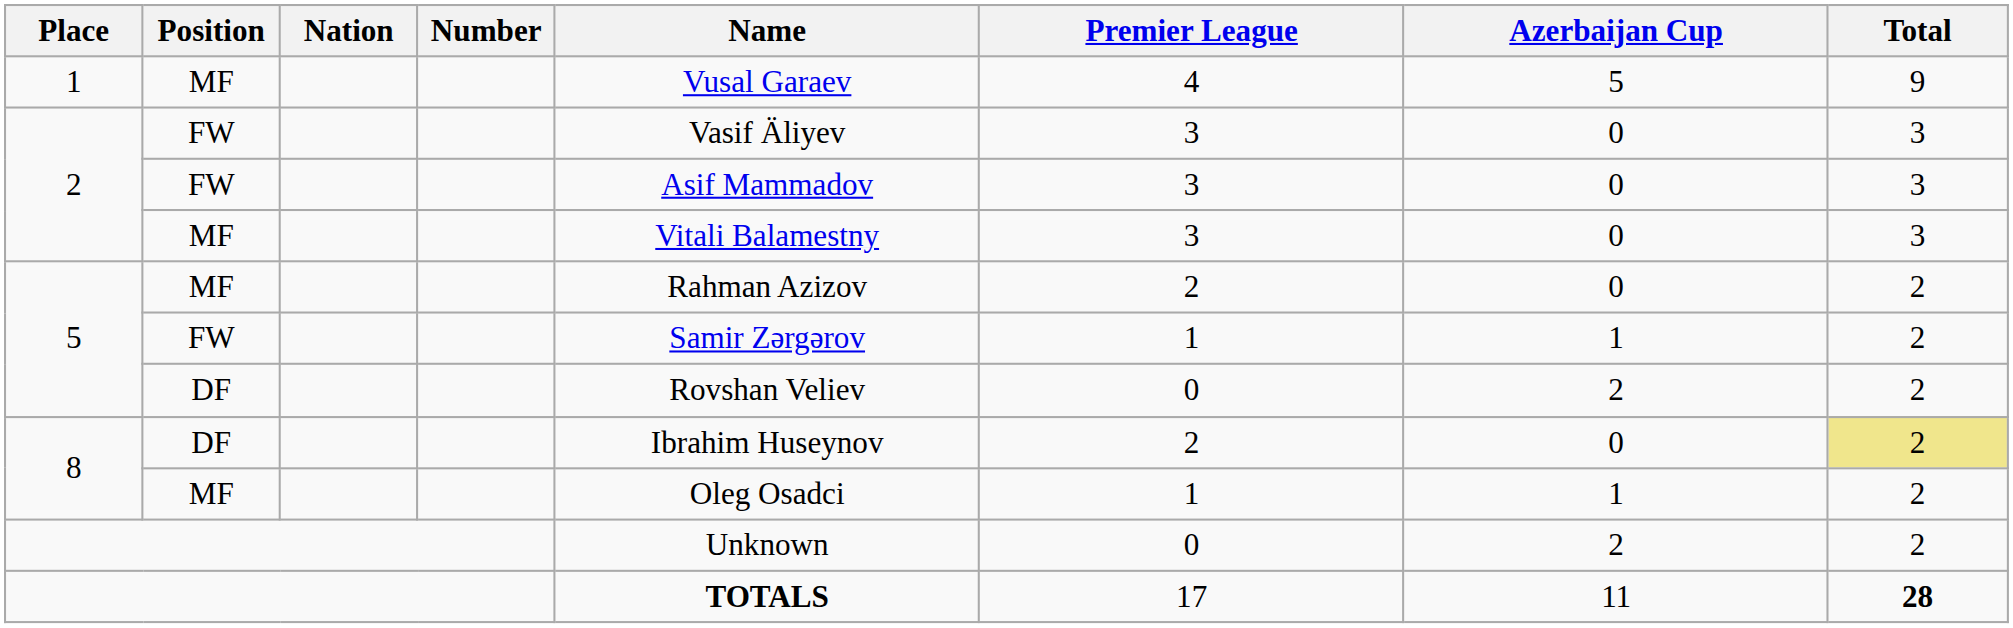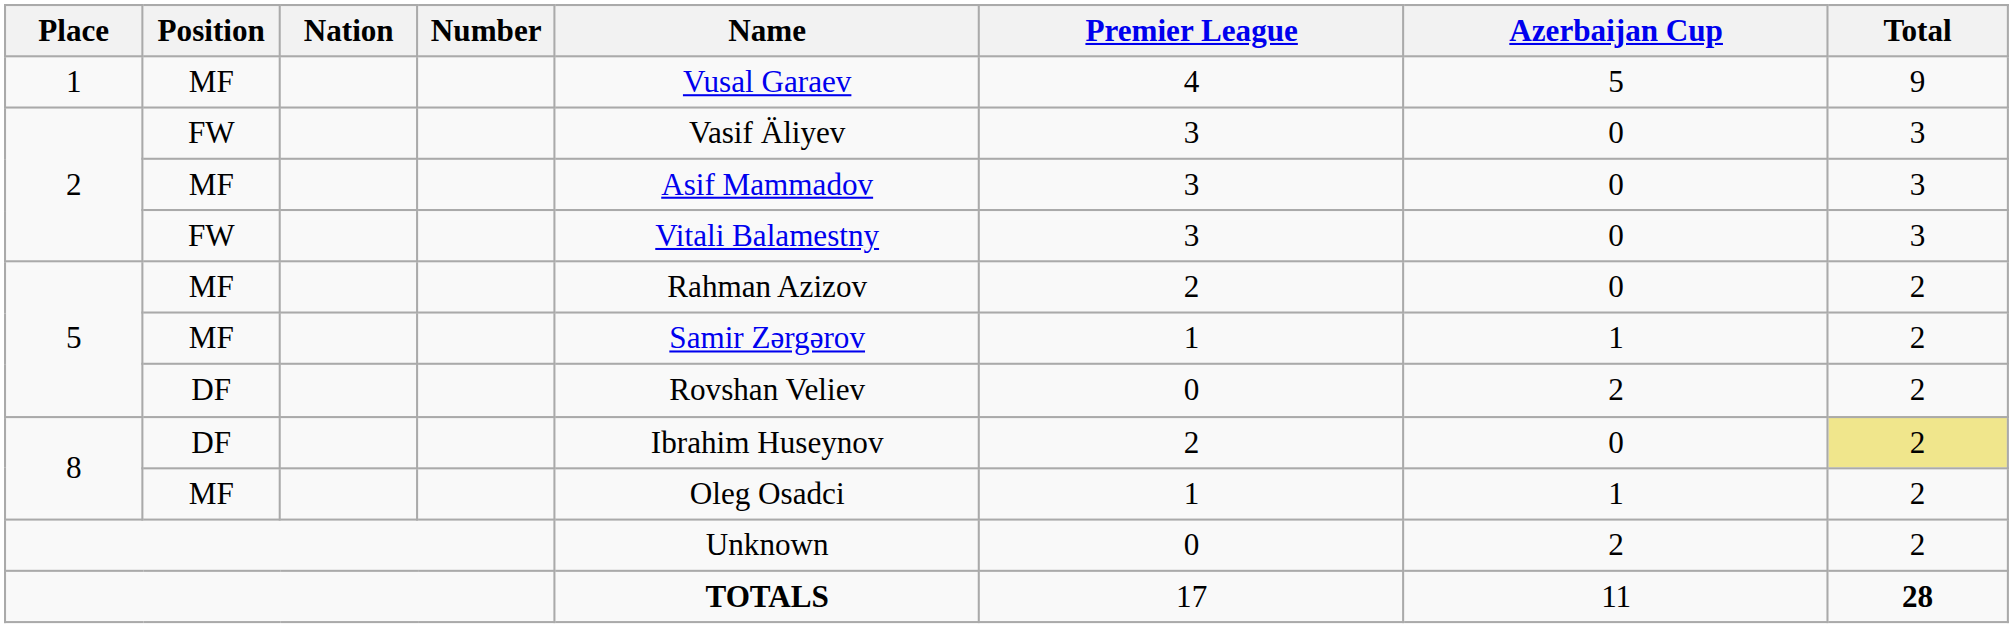row 4 | Position: FW -> MF
row 5 | Position: MF -> FW
row 7 | Position: FW -> MF
